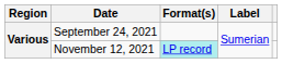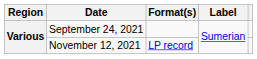November 12, 2021 | Format(s): paleturquoise background -> no background
